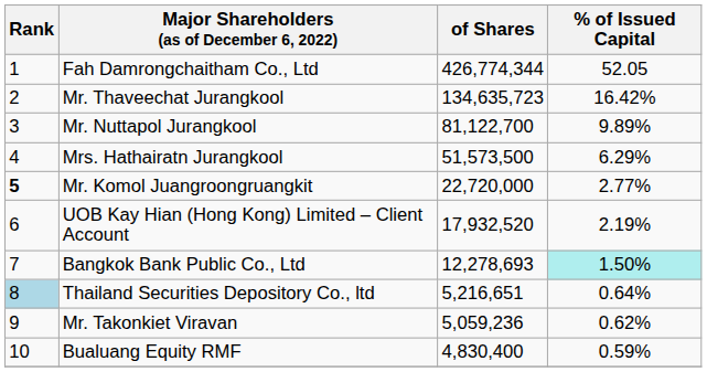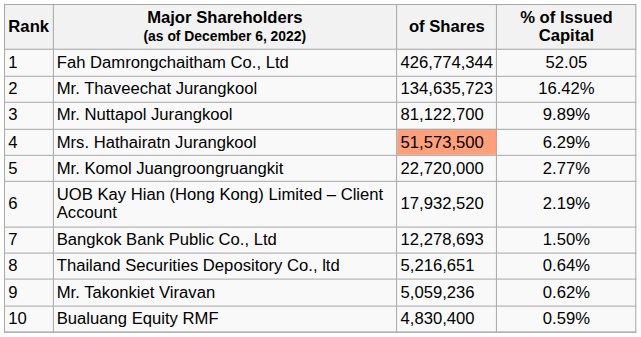Mrs. Hathairatn Jurangkool | of Shares: no background -> lightsalmon background
Mr. Komol Juangroongruangkit | Rank: bold -> normal
Bangkok Bank Public Co., Ltd | % of Issued Capital: paleturquoise background -> no background
Thailand Securities Depository Co., ltd | Rank: lightblue background -> no background
